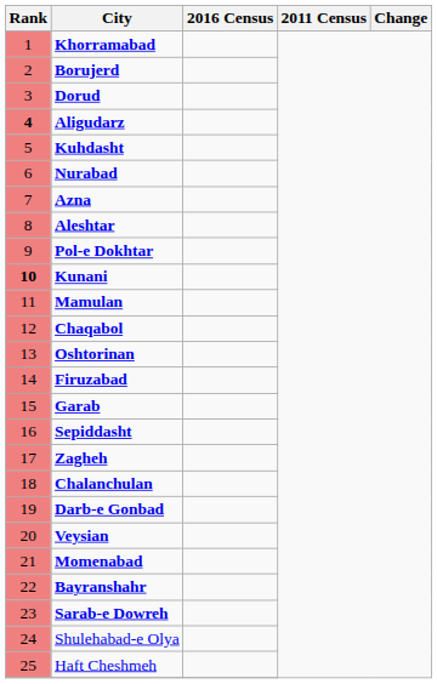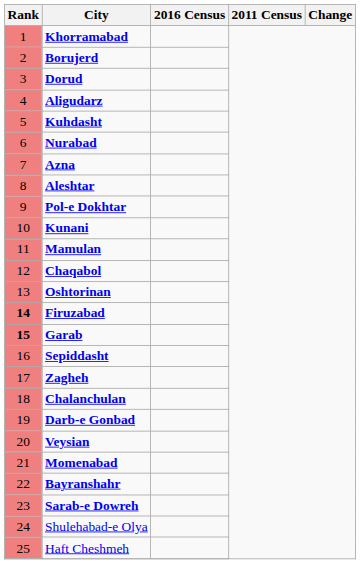Aligudarz | Rank: bold -> normal
Kunani | Rank: bold -> normal
Firuzabad | Rank: normal -> bold
Garab | Rank: normal -> bold
